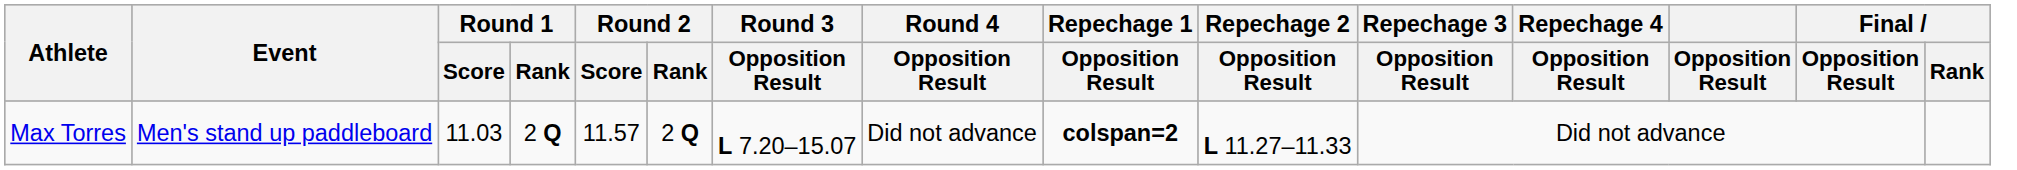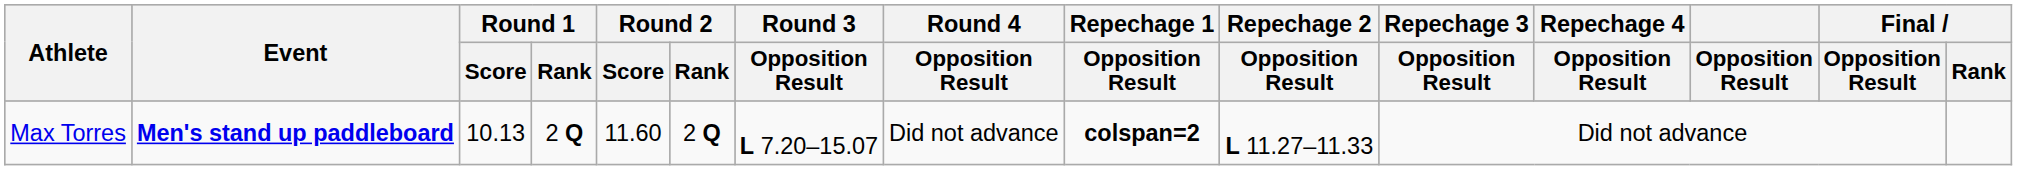Max Torres | Event: normal -> bold
Max Torres | Round 1 / Score: 11.03 -> 10.13
Max Torres | Round 2 / Score: 11.57 -> 11.60
